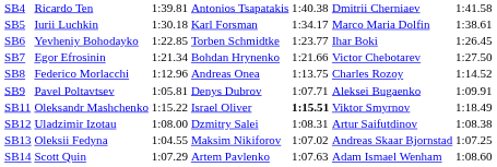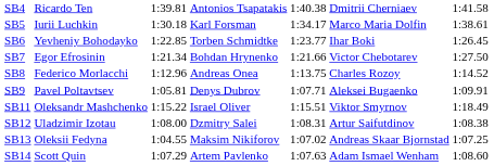SB11 | column 5: bold -> normal
